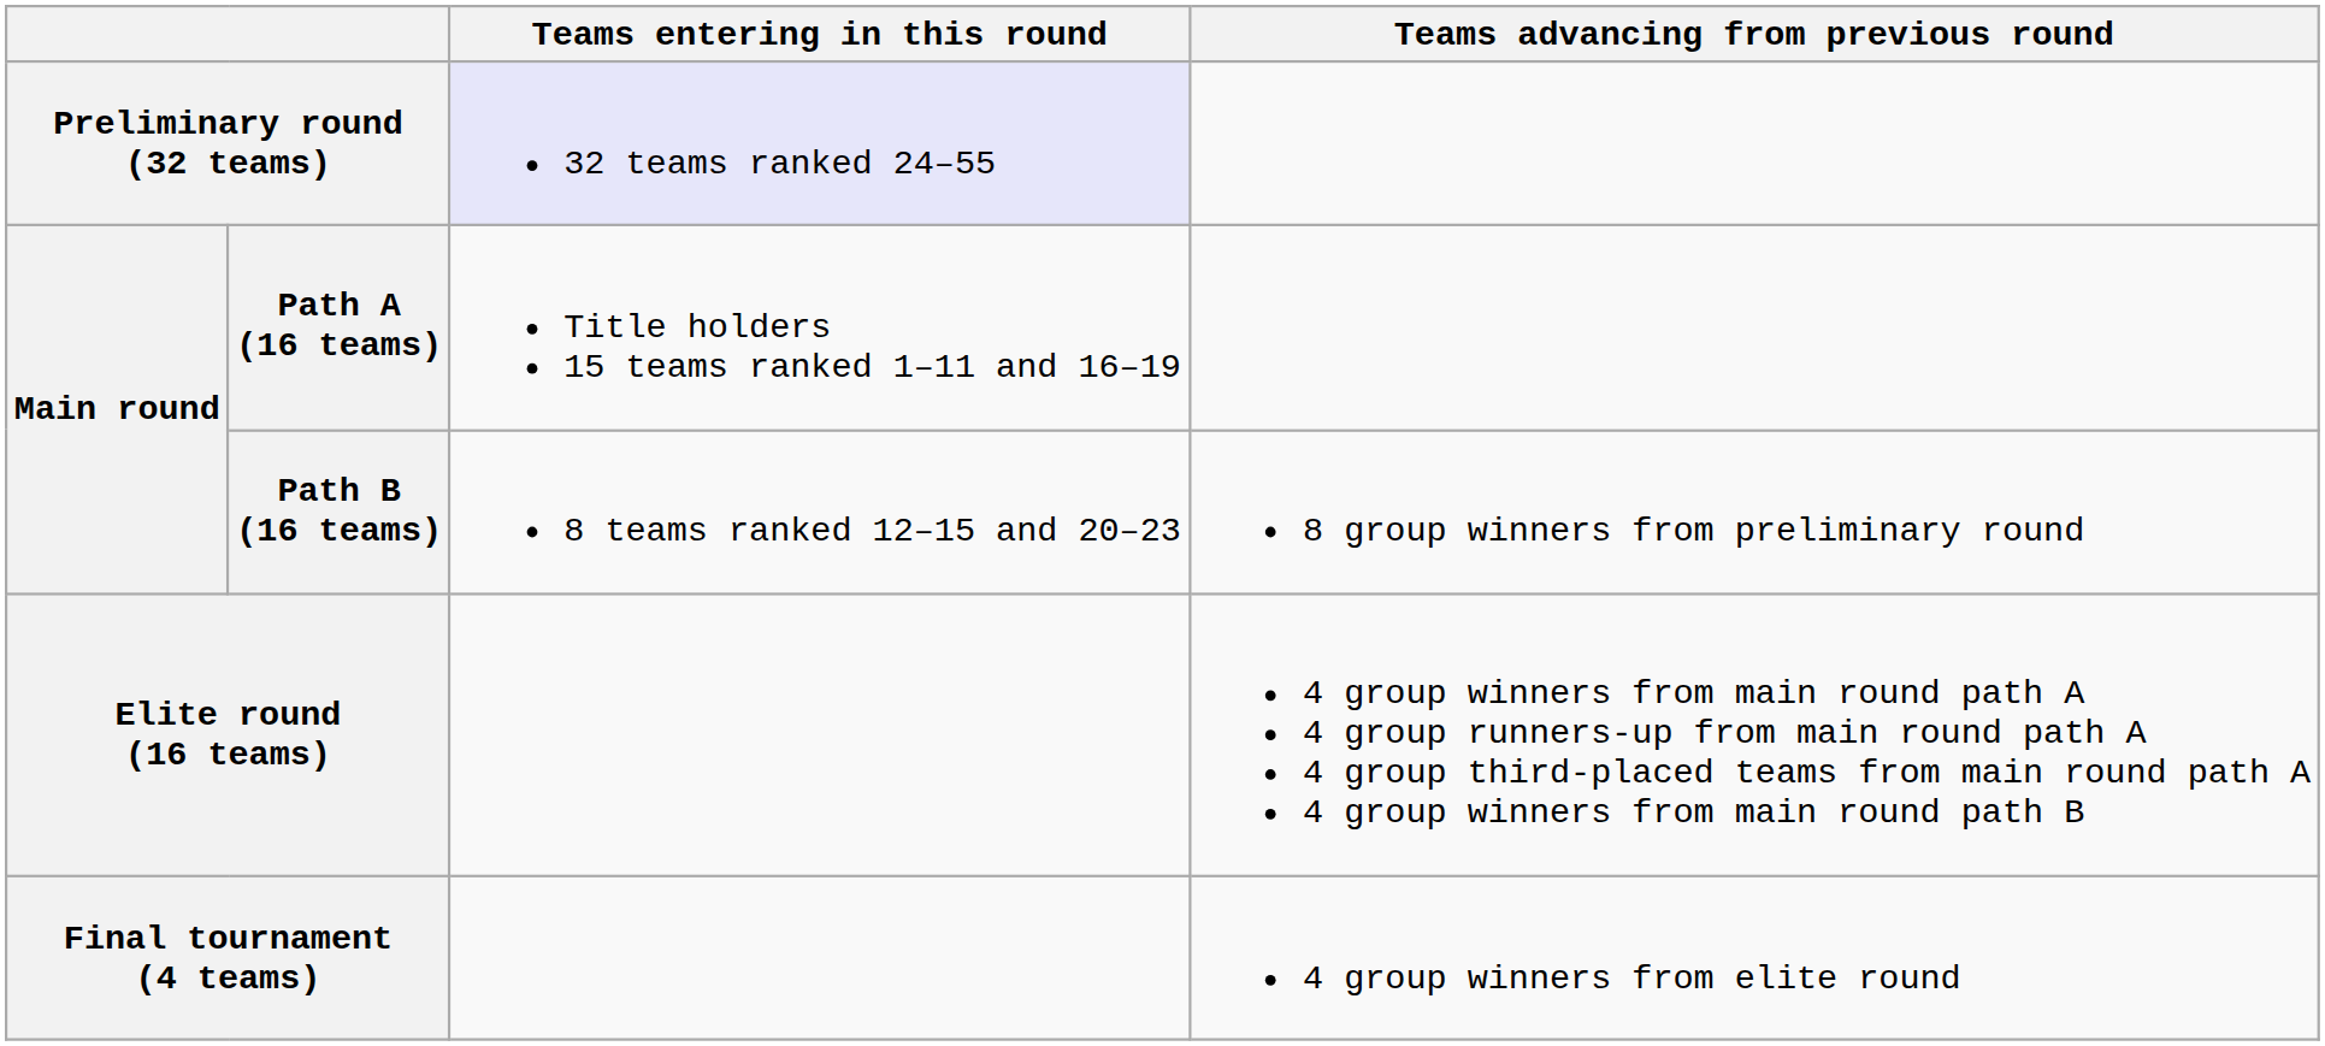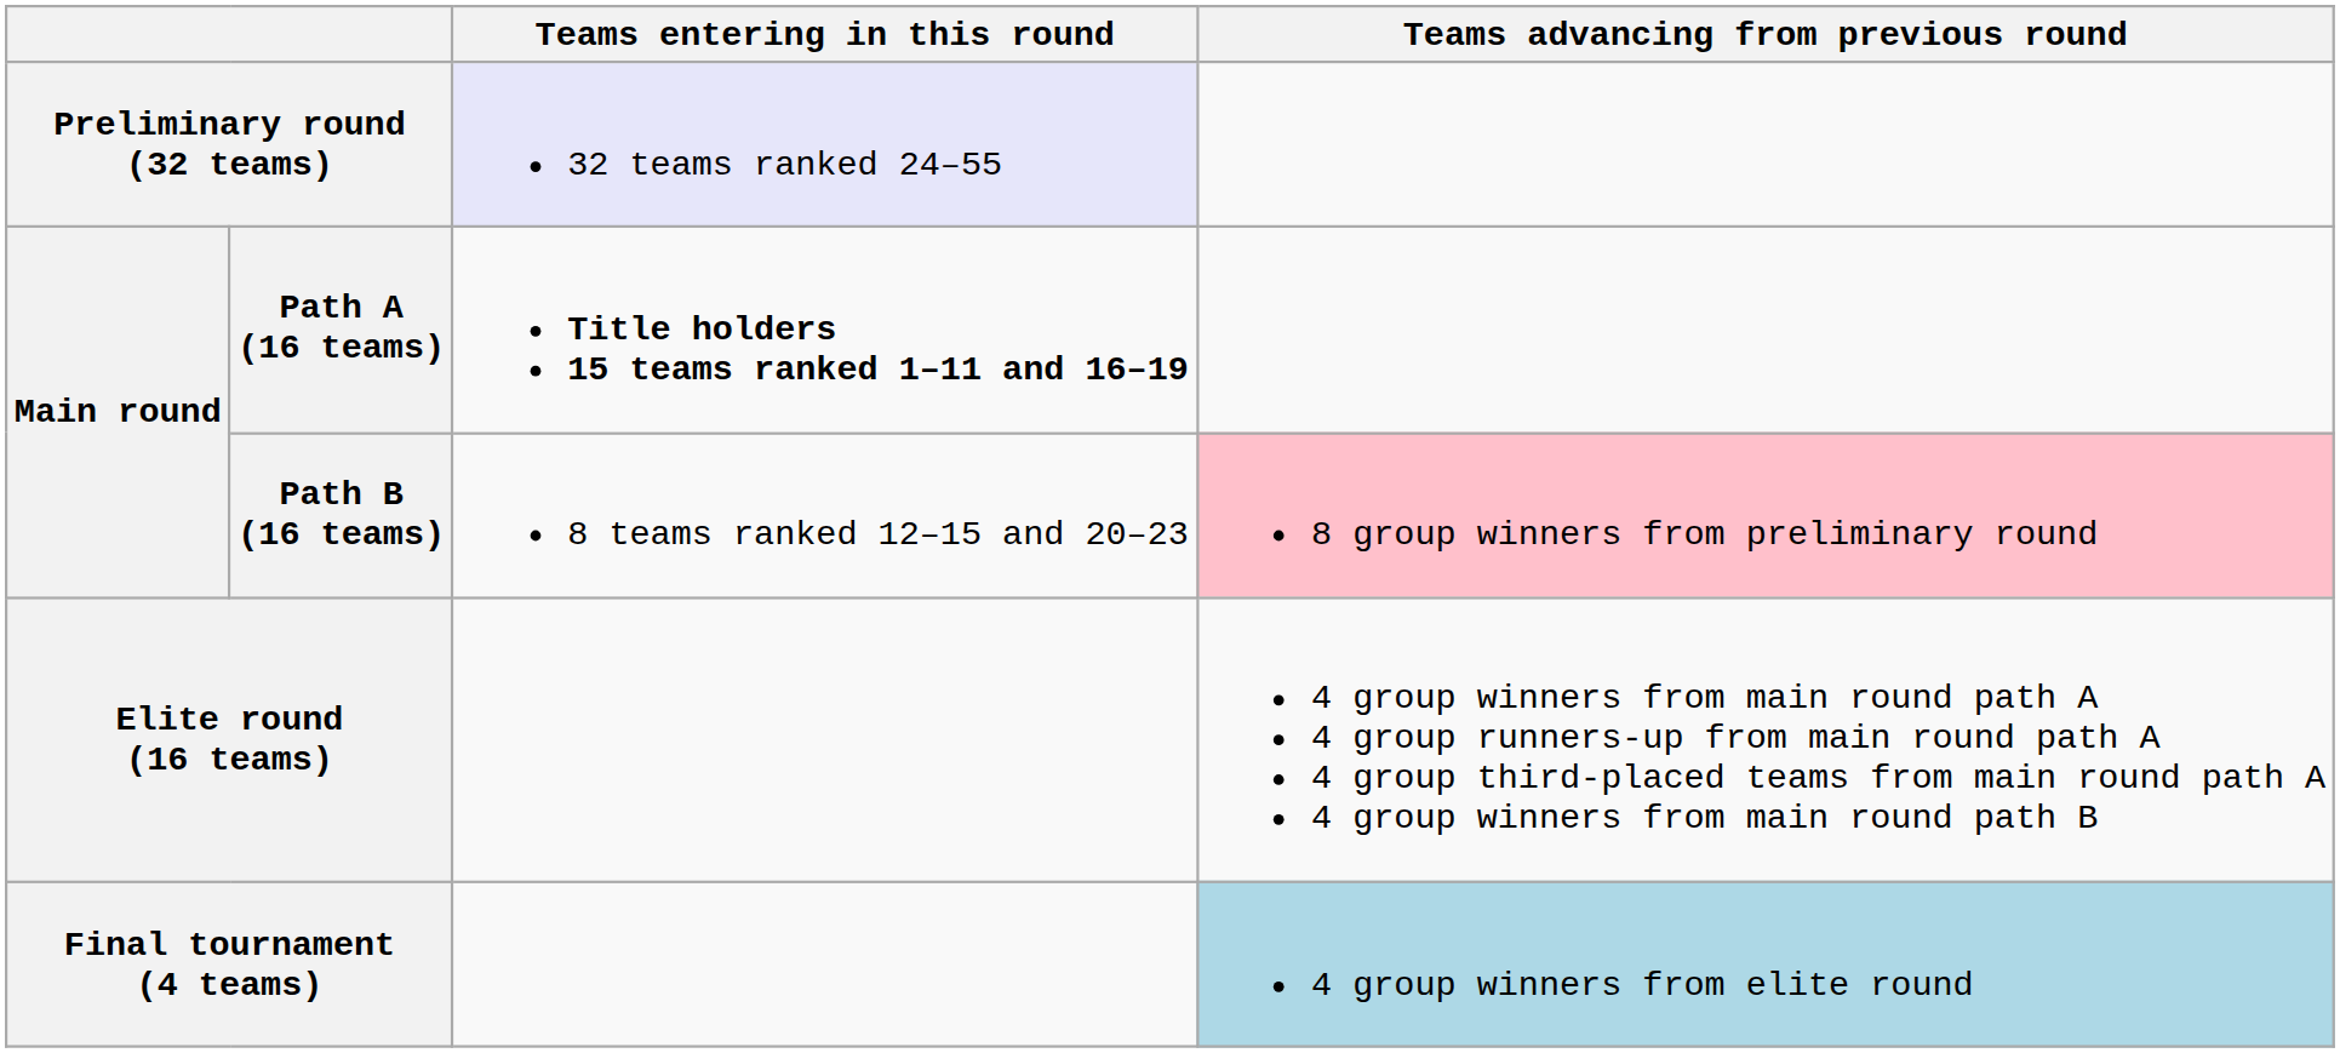Path A (16 teams) | Teams entering in this round: normal -> bold
Path B (16 teams) | Teams advancing from previous round: no background -> pink background
Final tournament (4 teams) | Teams advancing from previous round: no background -> lightblue background
